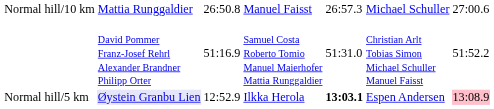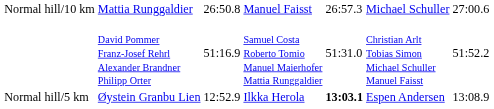Normal hill/5 km | column 2: lavender background -> no background
Normal hill/5 km | column 7: pink background -> no background
